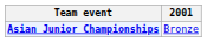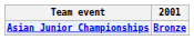Asian Junior Championships | 2001: normal -> bold
